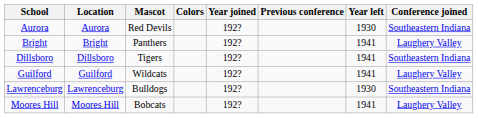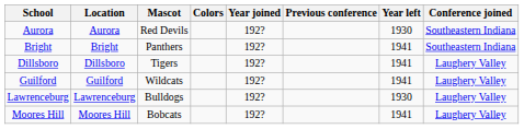row 3 | Conference joined: Laughery Valley -> Southeastern Indiana
row 4 | Conference joined: Southeastern Indiana -> Laughery Valley
row 6 | Conference joined: Southeastern Indiana -> Laughery Valley
